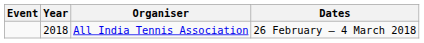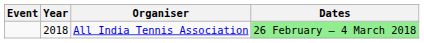row 2 | Dates: no background -> lightgreen background
